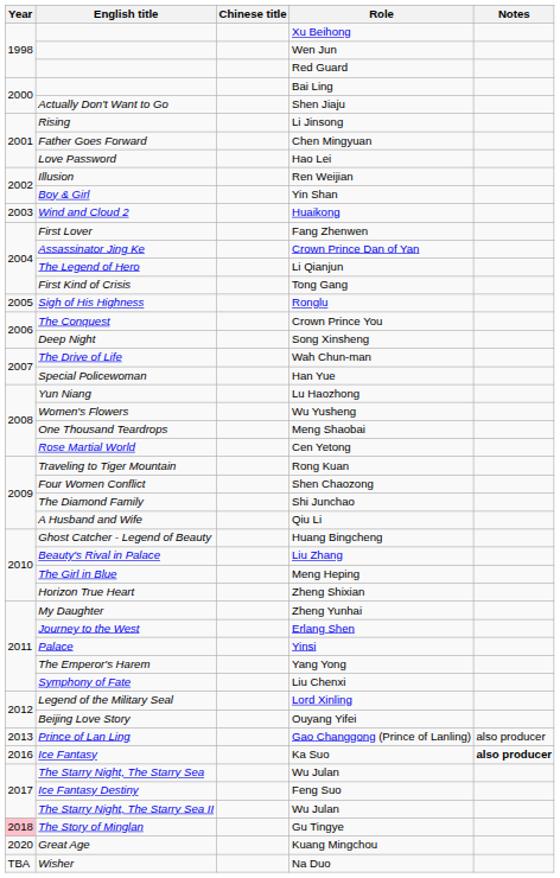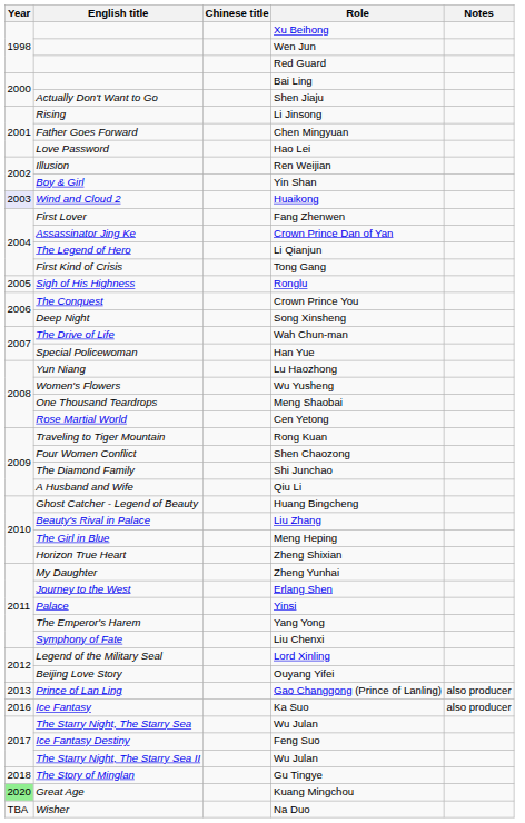Huaikong | Year: no background -> lavender background
Ka Suo | Notes: bold -> normal
Gu Tingye | Year: pink background -> no background
Kuang Mingchou | Year: no background -> lightgreen background
